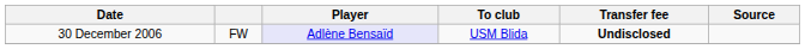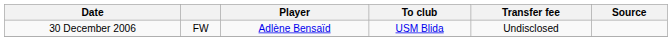30 December 2006 | Player: lavender background -> no background
30 December 2006 | Transfer fee: bold -> normal
